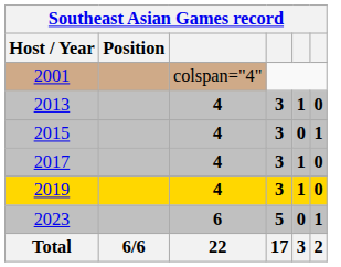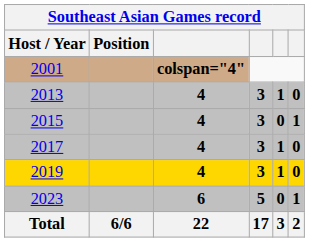2001 | column 3: normal -> bold
